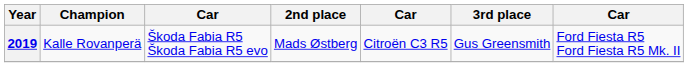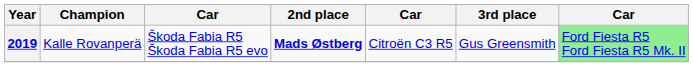2019 | 2nd place: normal -> bold
2019 | column 7: no background -> lightgreen background
